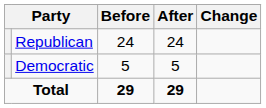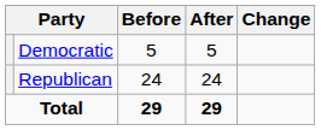rows swapped: Republican <-> Democratic
